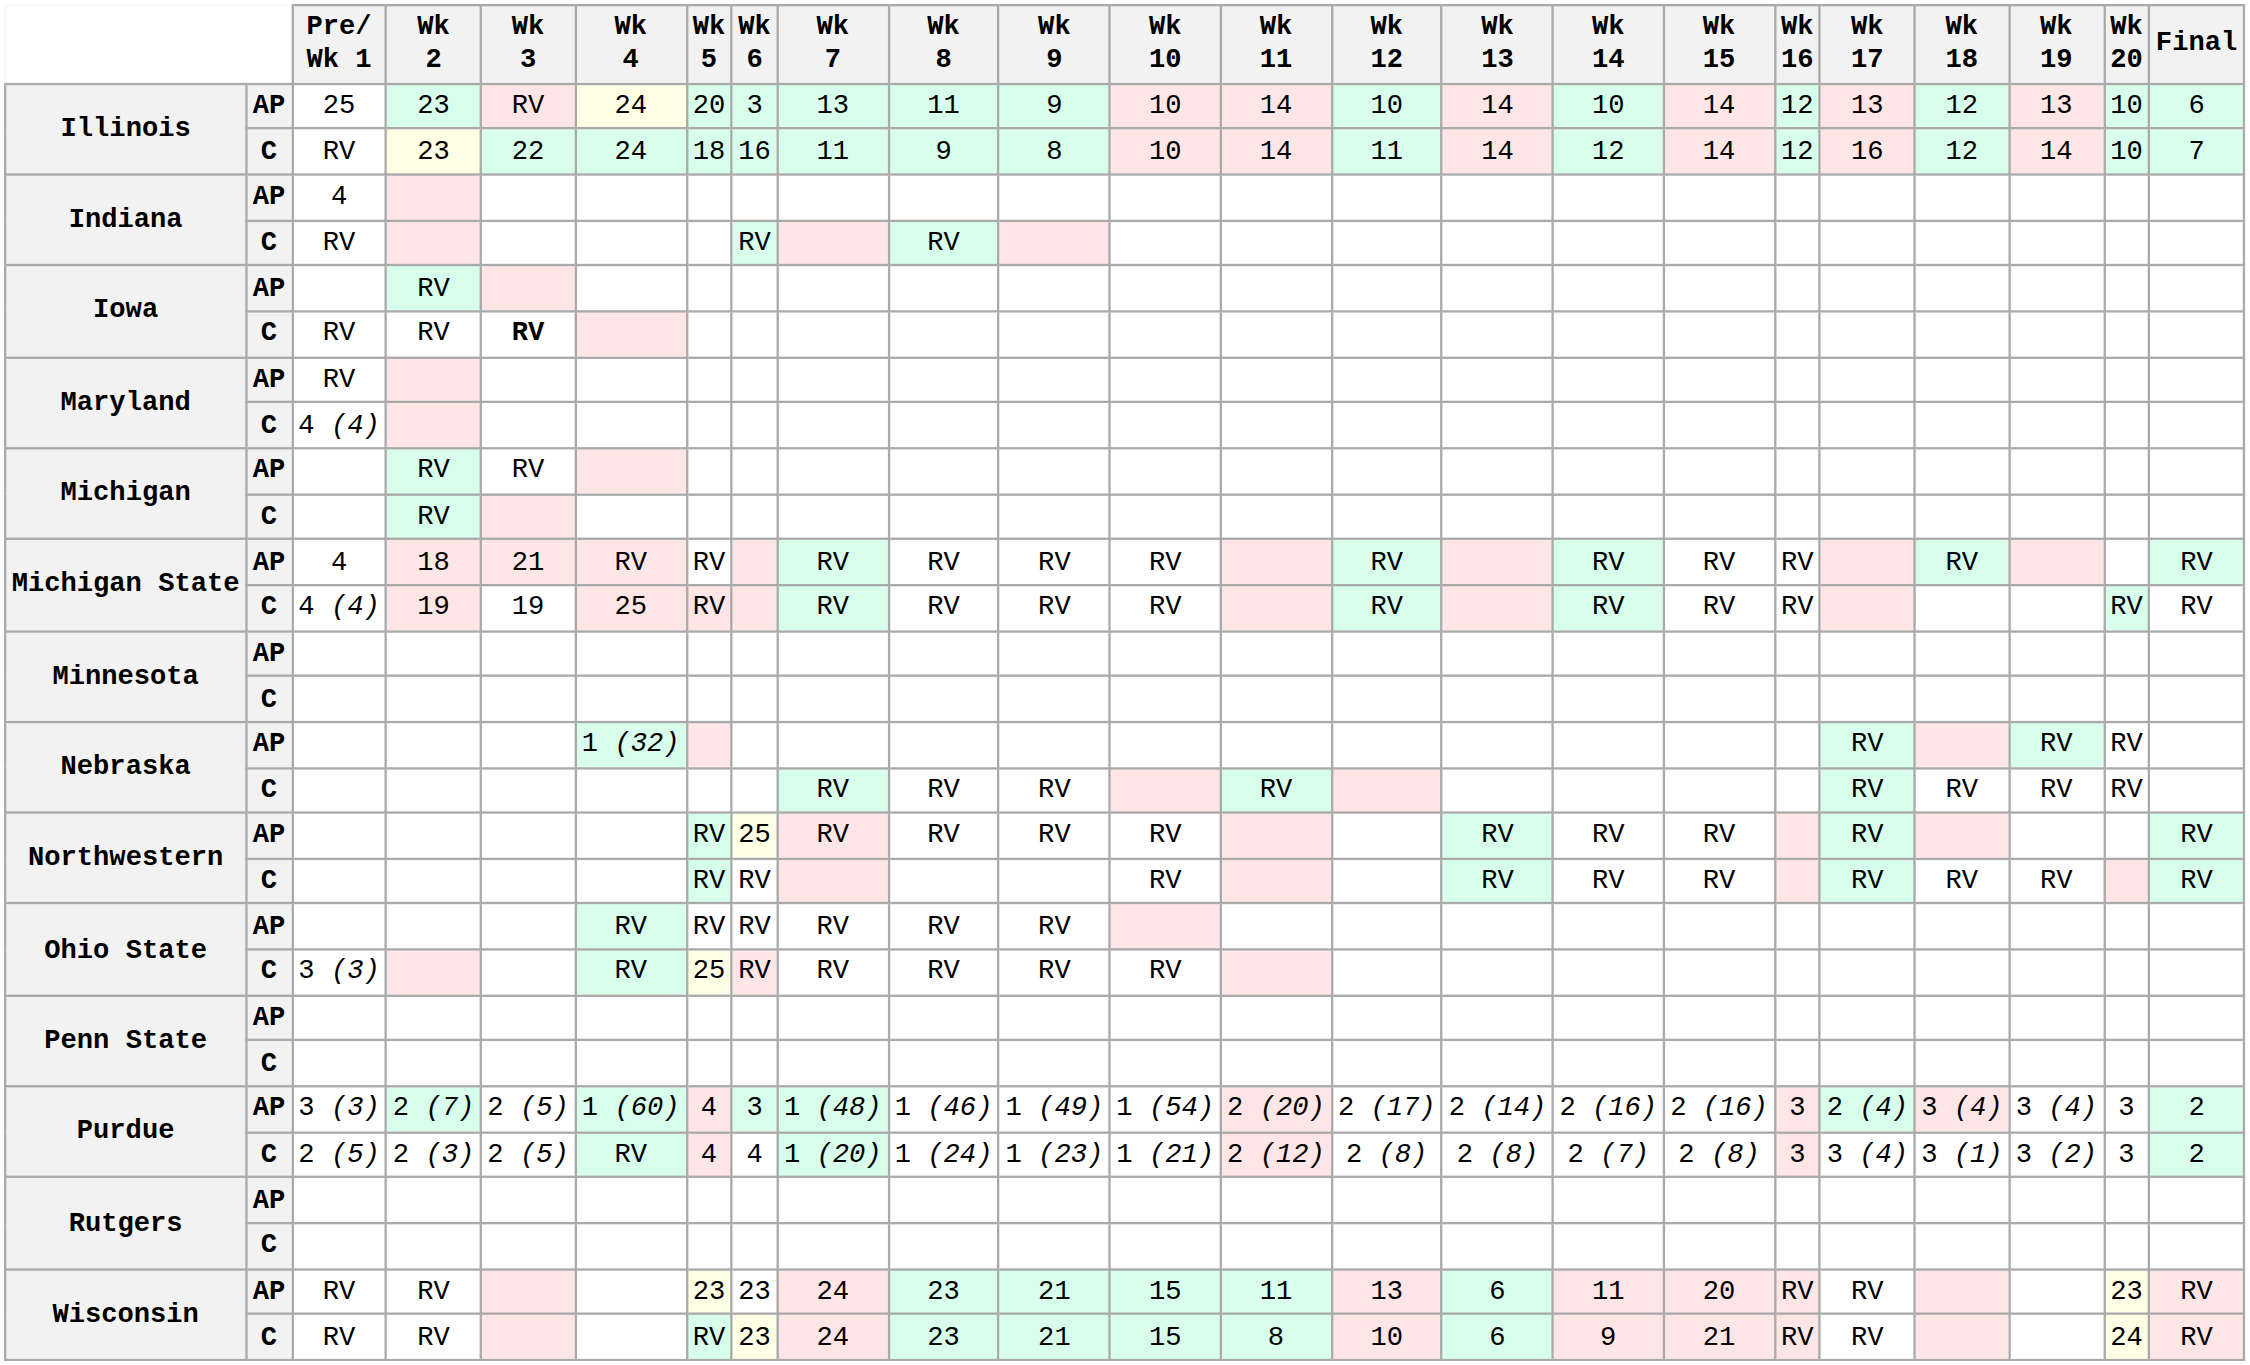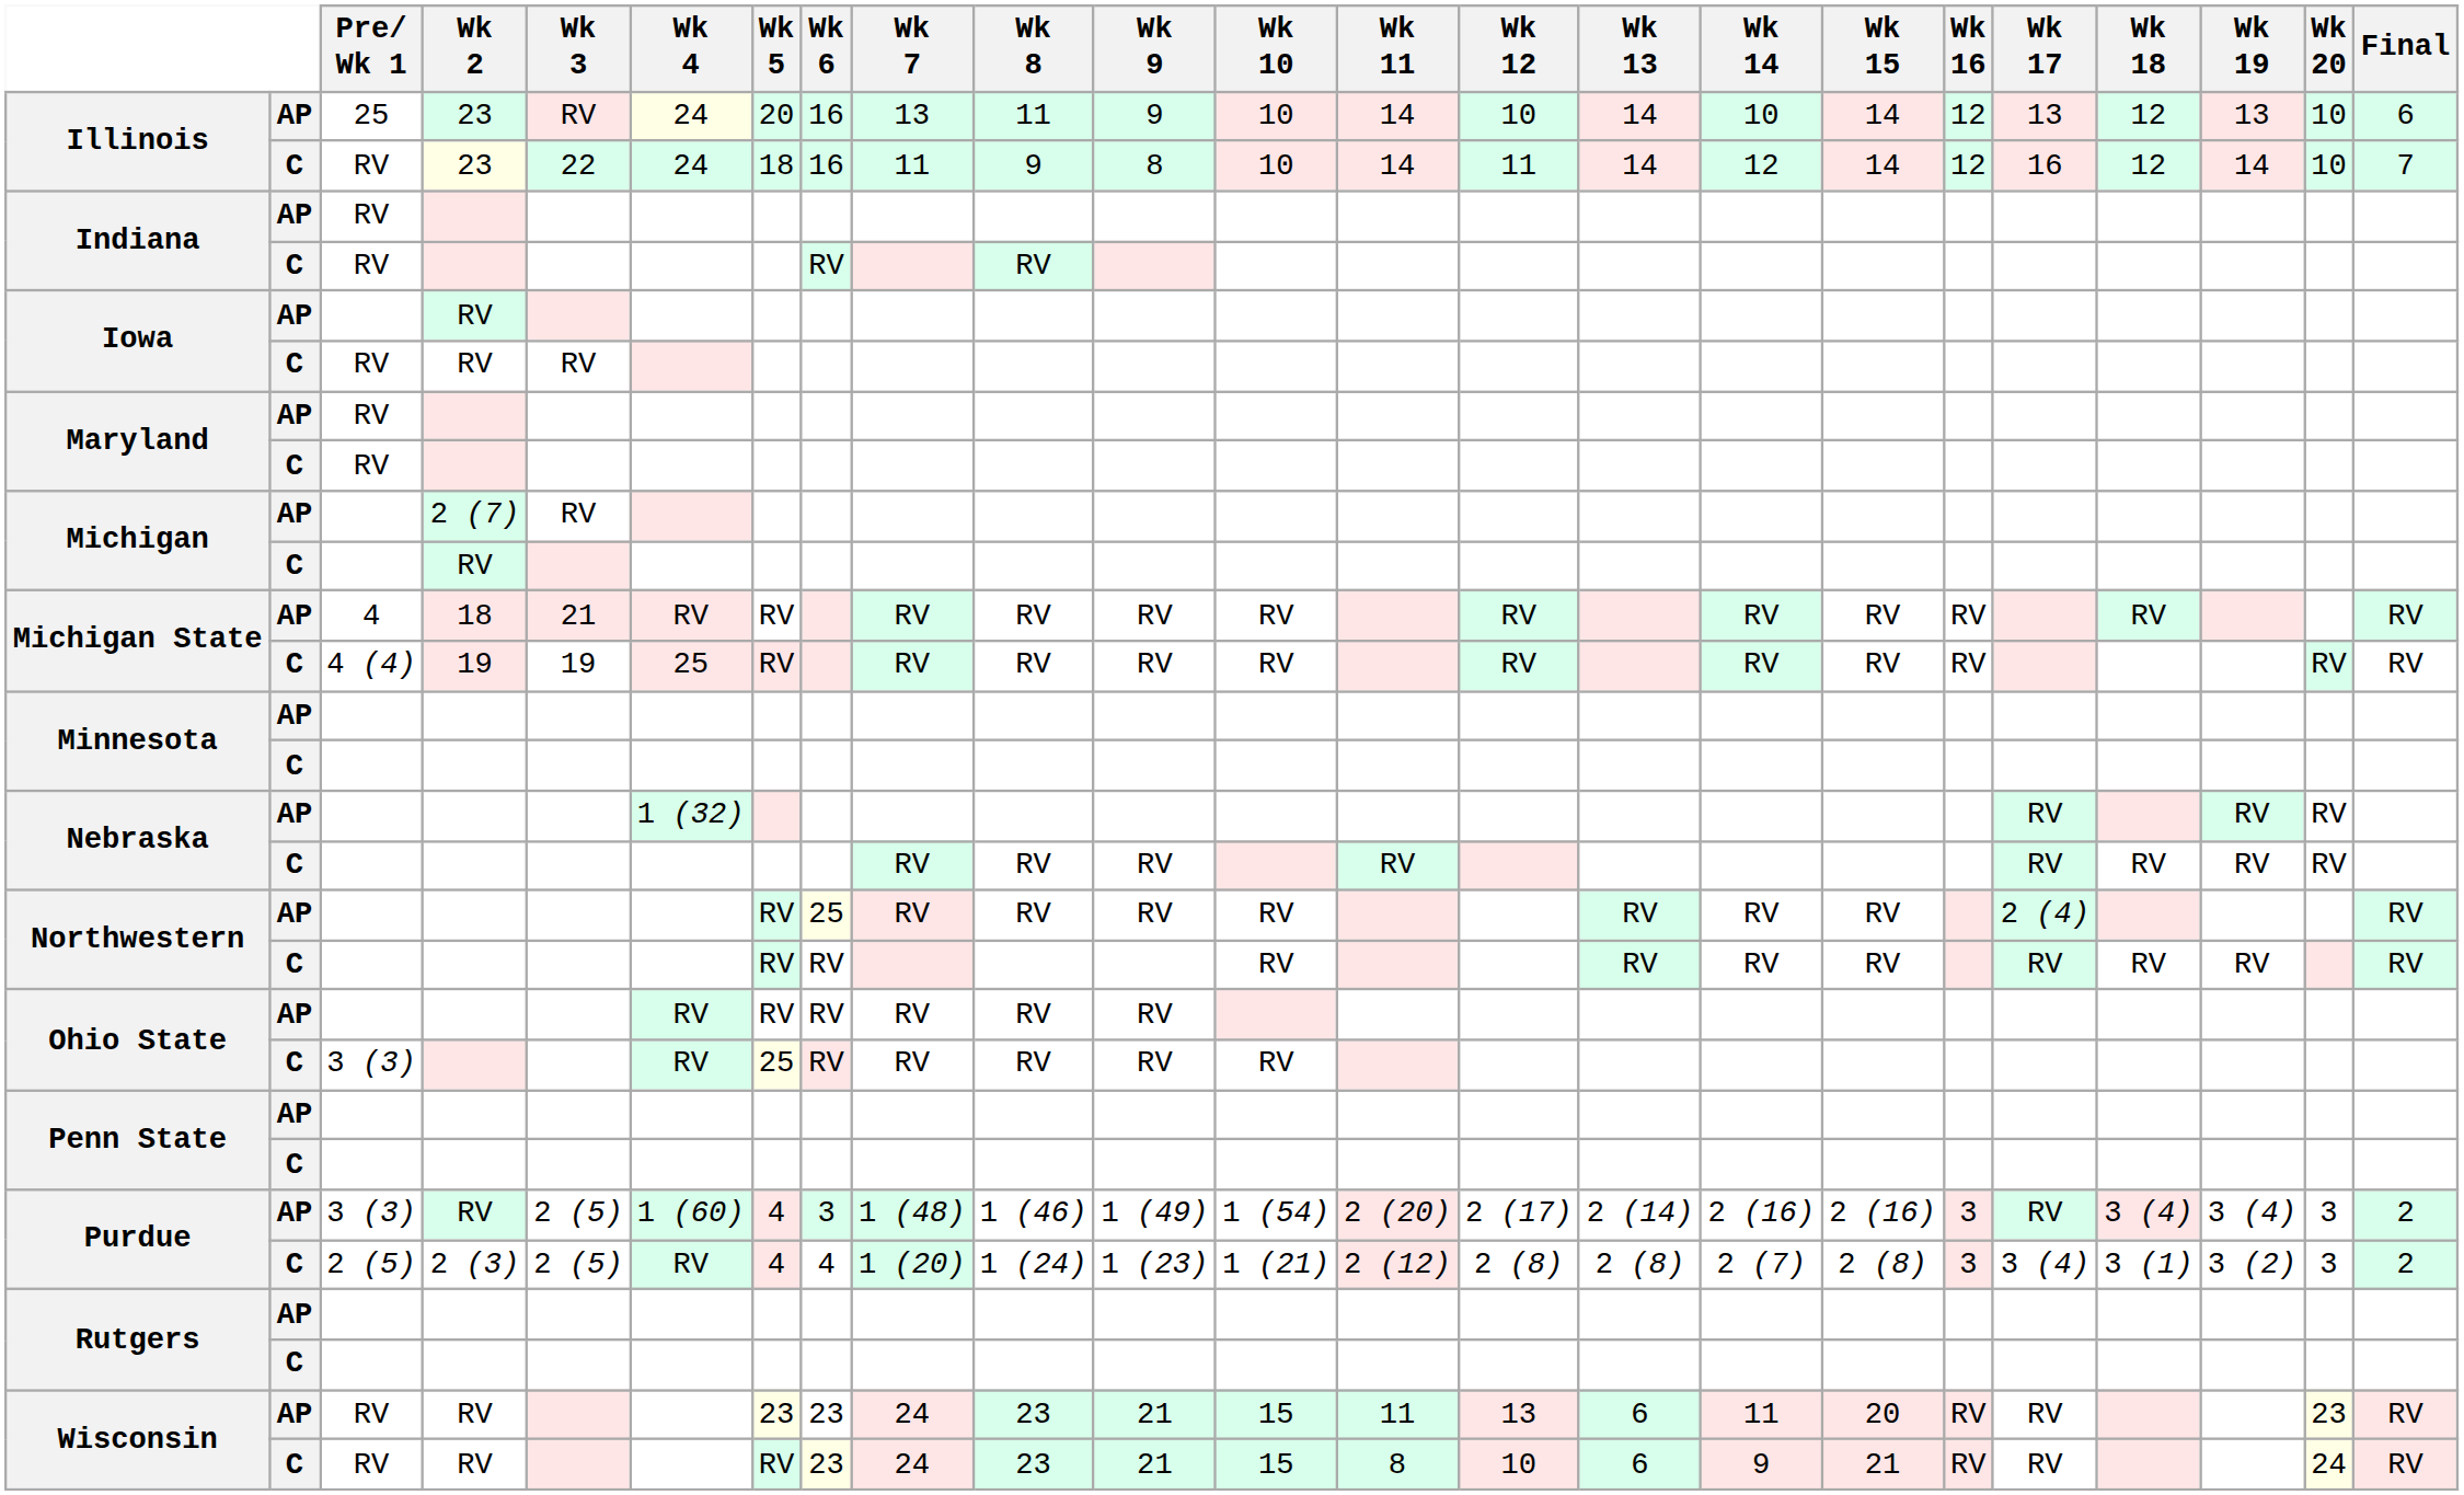Illinois / AP | Wk 6: 3 -> 16
Indiana / AP | Pre/ Wk 1: 4 -> RV
Iowa / C | Wk 3: bold -> normal
Maryland / C | Pre/ Wk 1: 4 (4) -> RV
Michigan / AP | Wk 2: RV -> 2 (7)
Northwestern / AP | Wk 17: RV -> 2 (4)
Purdue / AP | Wk 2: 2 (7) -> RV
Purdue / AP | Wk 17: 2 (4) -> RV
